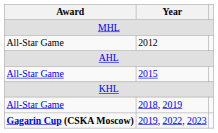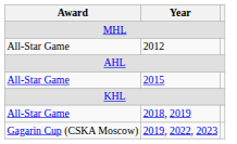2019, 2022, 2023 | Award: bold -> normal
